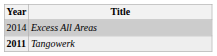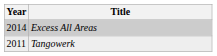Tangowerk | Year: bold -> normal
